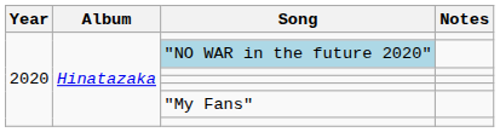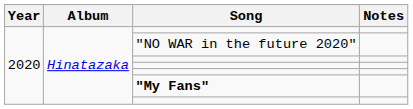"NO WAR in the future 2020" | Song: lightblue background -> no background
"My Fans" | Song: normal -> bold
